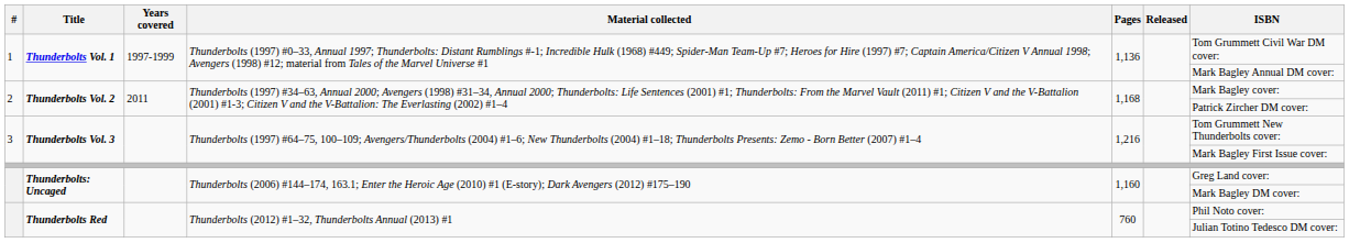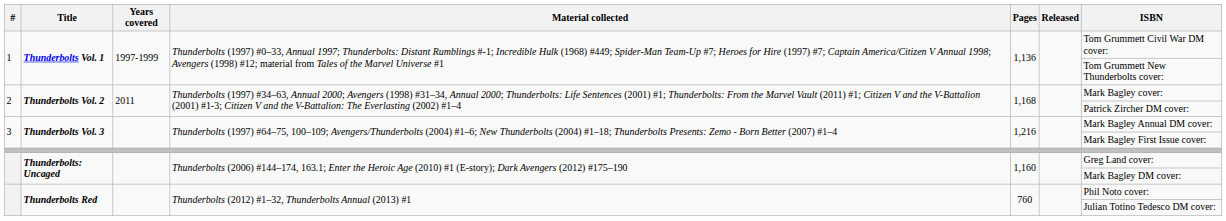row 3 | ISBN: Mark Bagley Annual DM cover: -> Tom Grummett New Thunderbolts cover:
row 6 | ISBN: Tom Grummett New Thunderbolts cover: -> Mark Bagley Annual DM cover:
